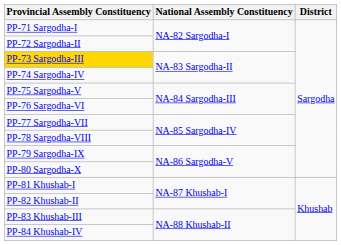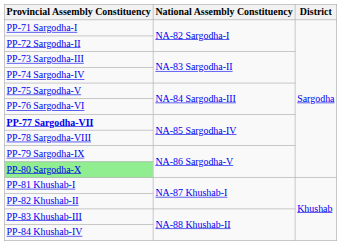PP-73 Sargodha-III | Provincial Assembly Constituency: gold background -> no background
PP-77 Sargodha-VII | Provincial Assembly Constituency: normal -> bold
PP-80 Sargodha-X | Provincial Assembly Constituency: no background -> lightgreen background
